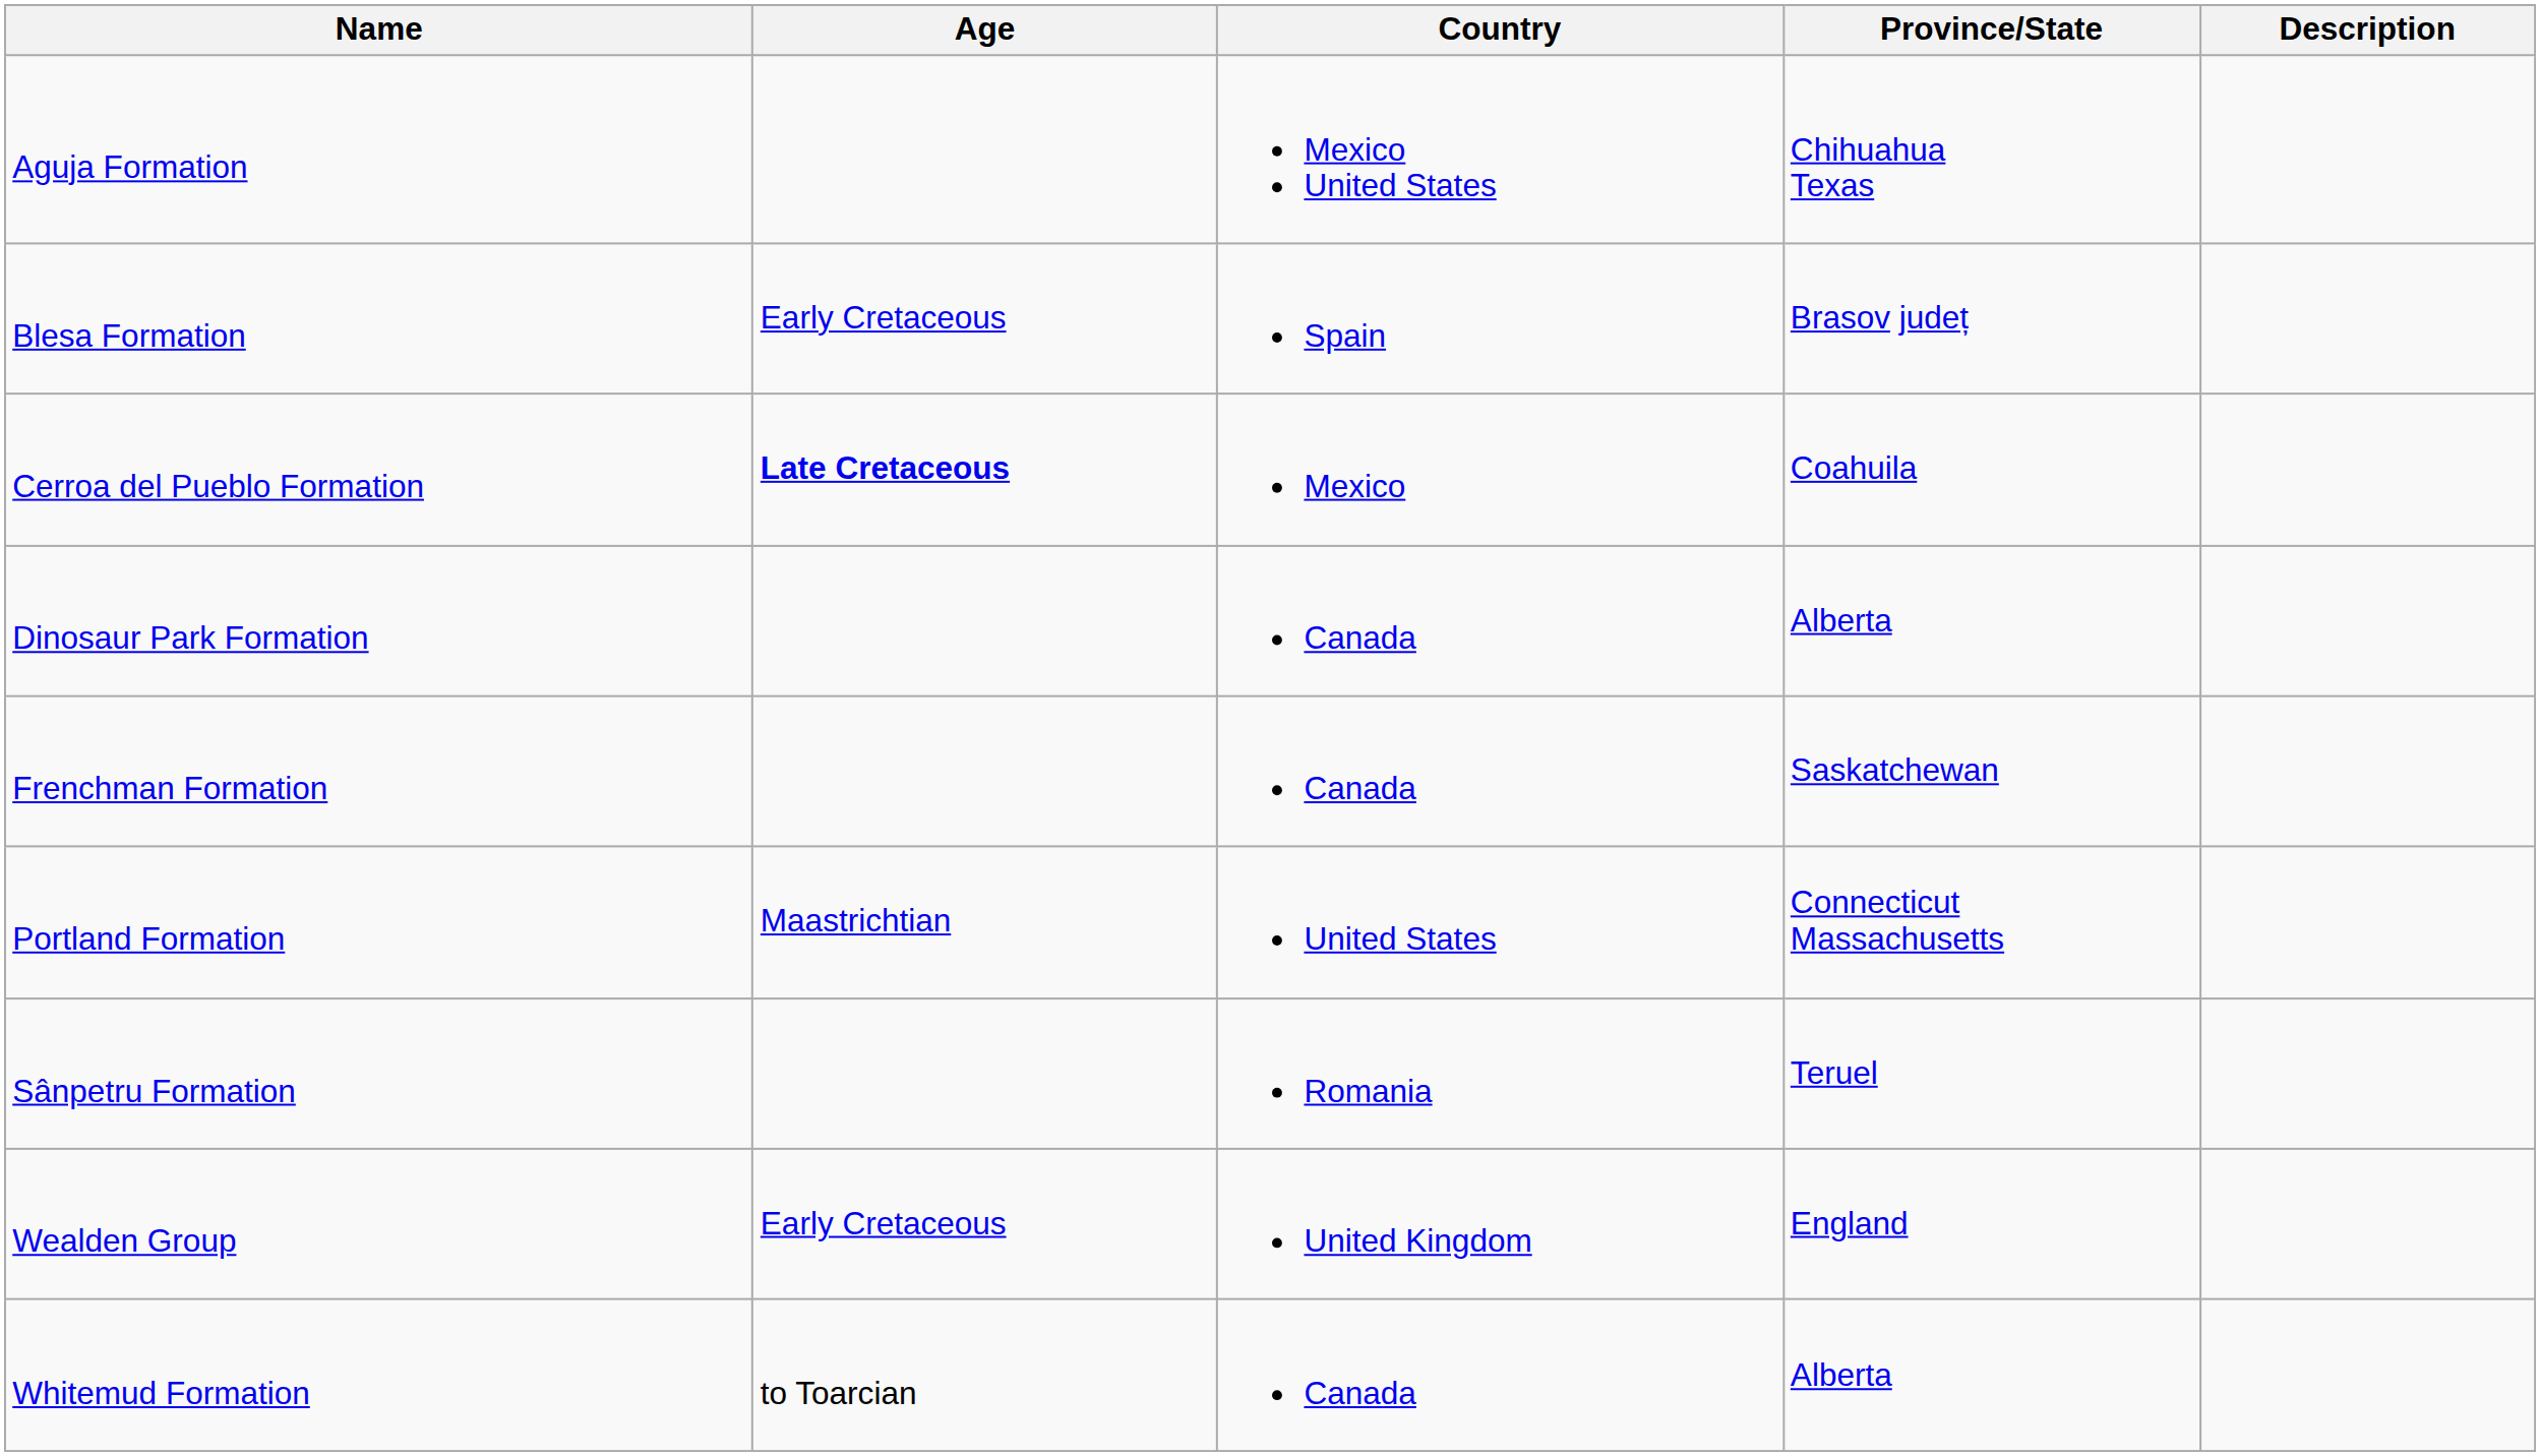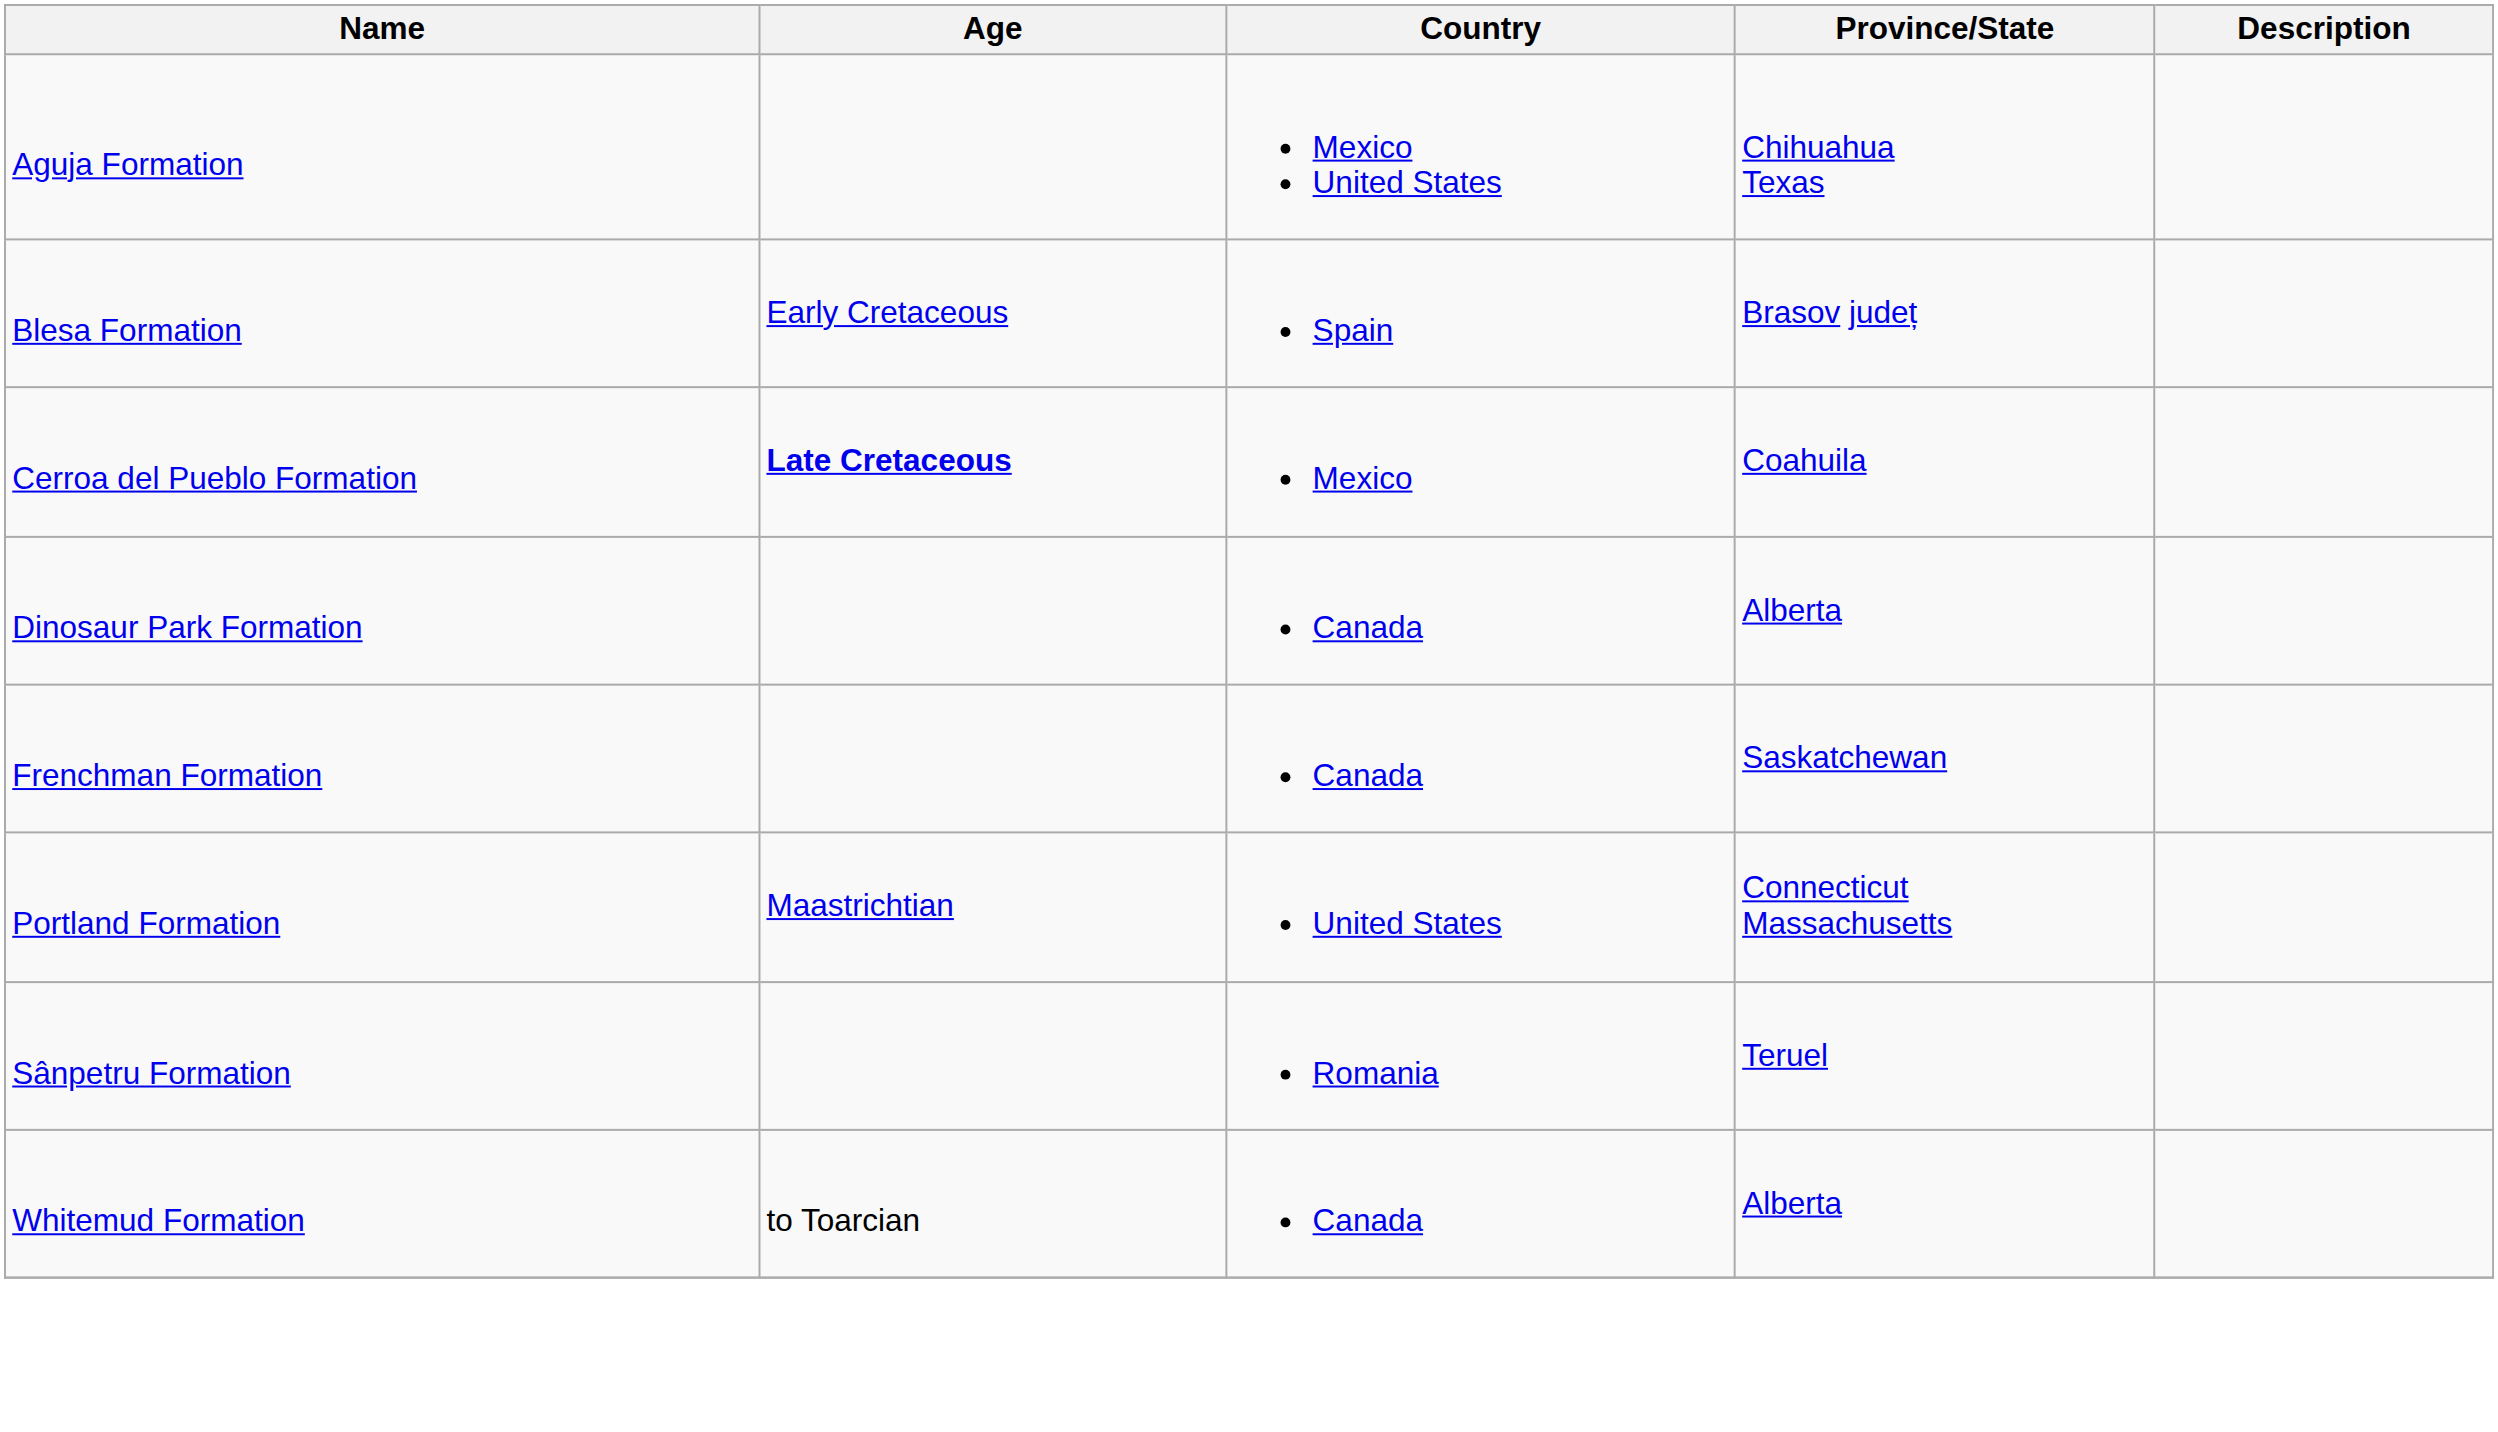- row: Wealden Group | Early Cretaceous | United Kingdom | England
